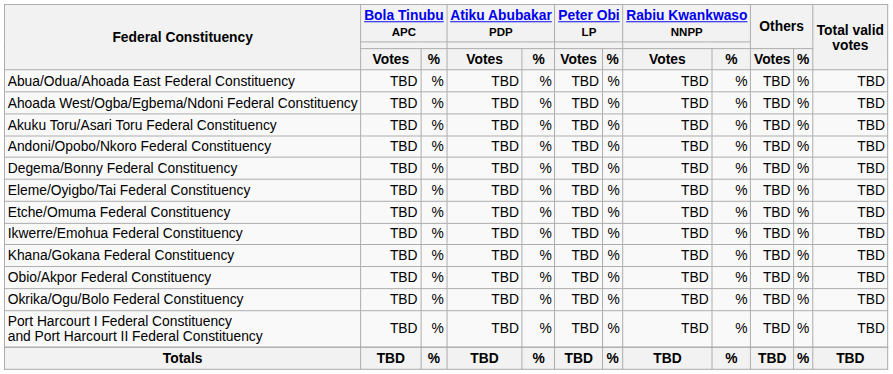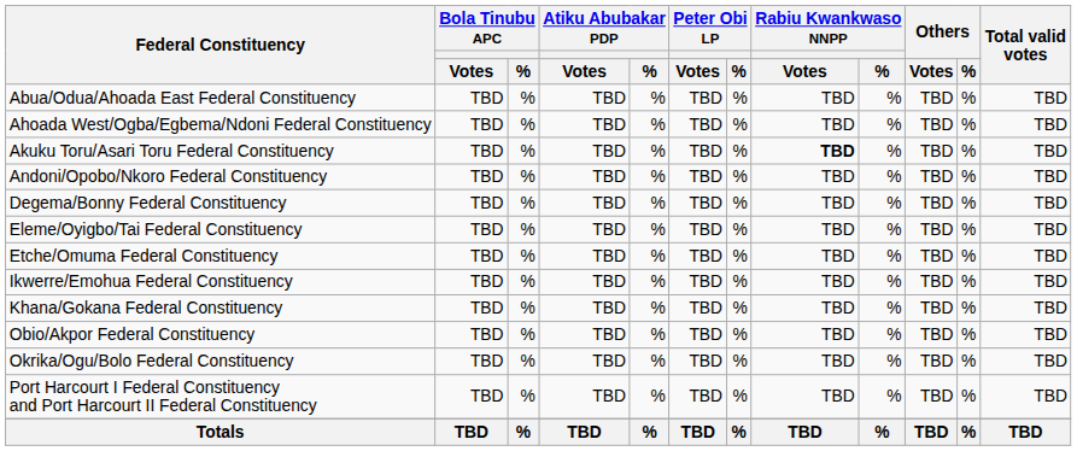Akuku Toru/Asari Toru Federal Constituency | Rabiu Kwankwaso NNPP / Votes: normal -> bold
